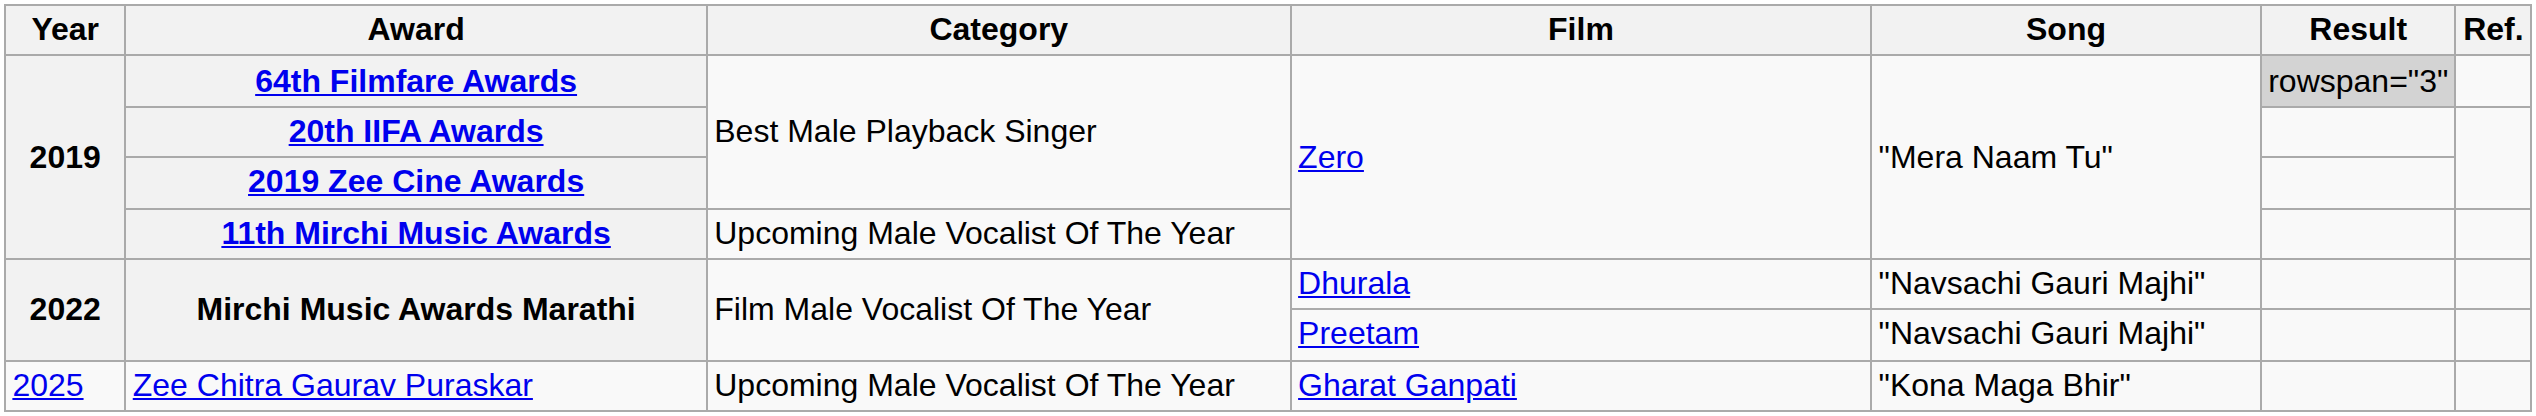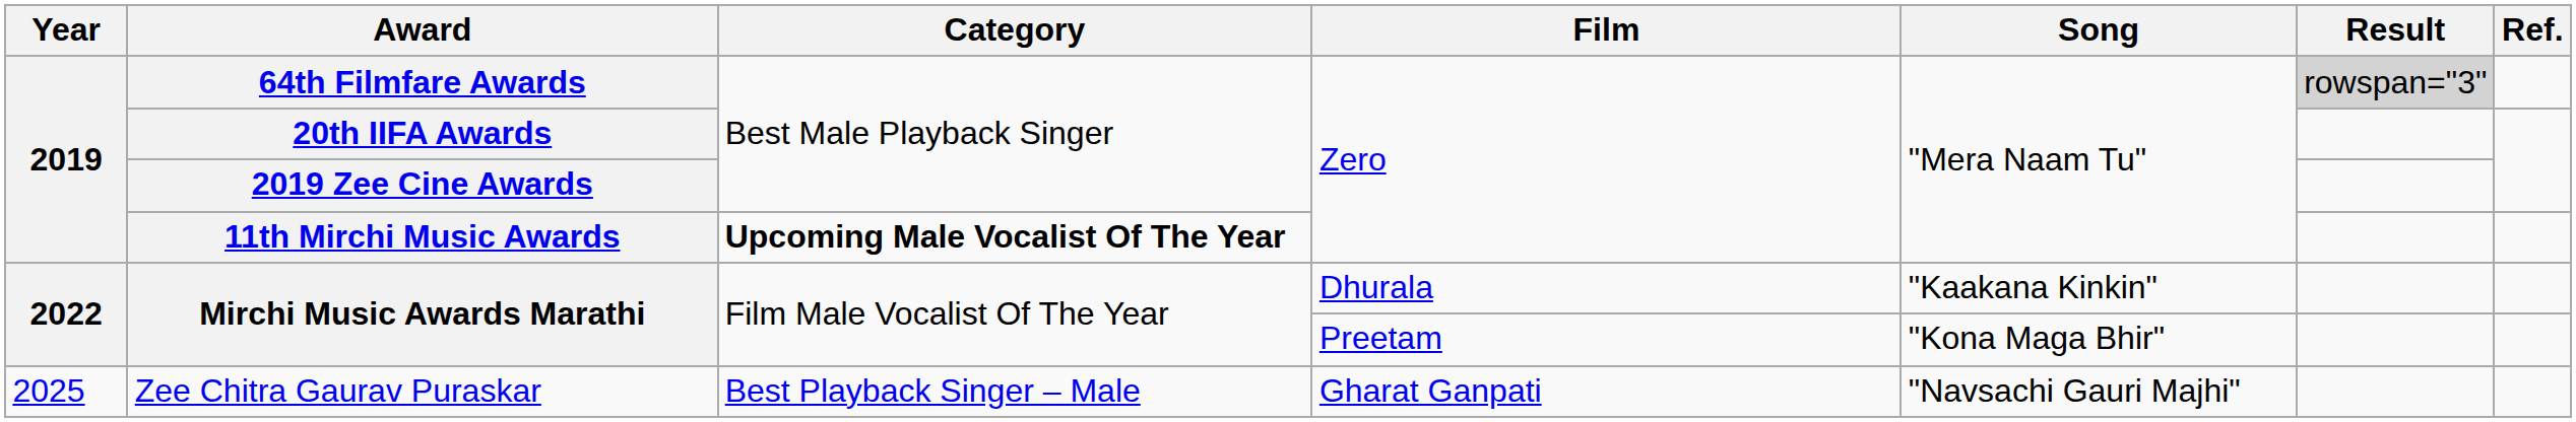11th Mirchi Music Awards | Category: normal -> bold
Mirchi Music Awards Marathi / Dhurala | Song: "Navsachi Gauri Majhi" -> "Kaakana Kinkin"
Mirchi Music Awards Marathi / Preetam | Song: "Navsachi Gauri Majhi" -> "Kona Maga Bhir"
Zee Chitra Gaurav Puraskar | Category: Upcoming Male Vocalist Of The Year -> Best Playback Singer – Male
Zee Chitra Gaurav Puraskar | Song: "Kona Maga Bhir" -> "Navsachi Gauri Majhi"
